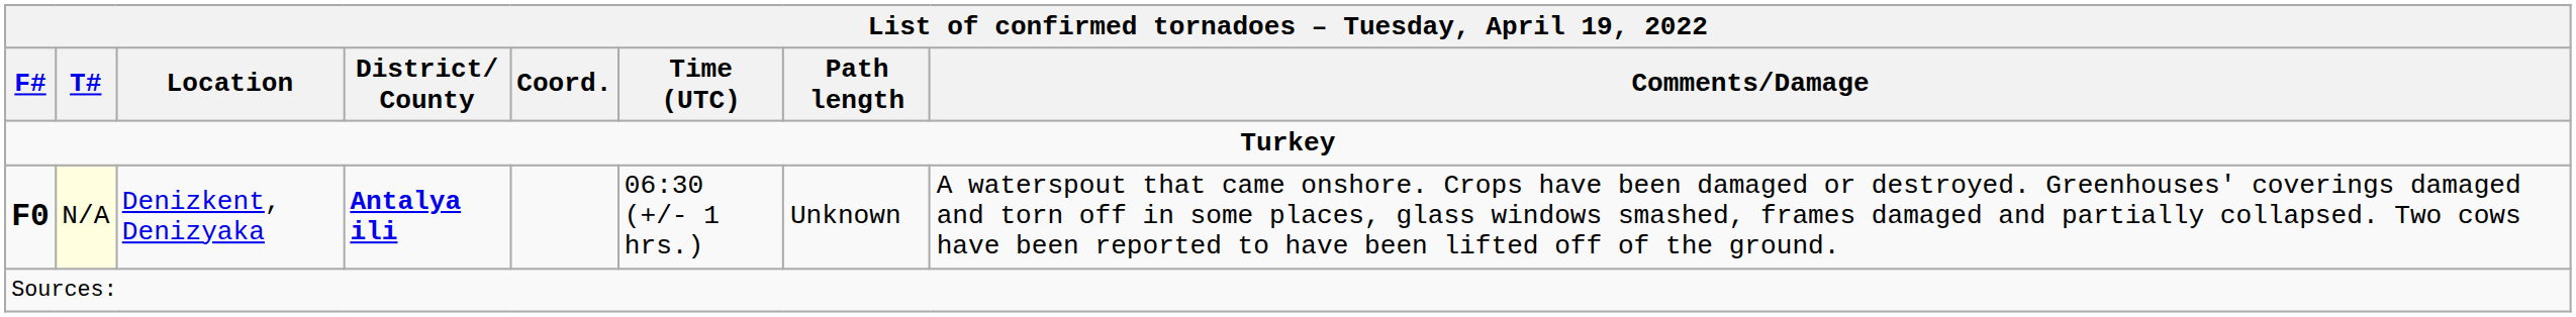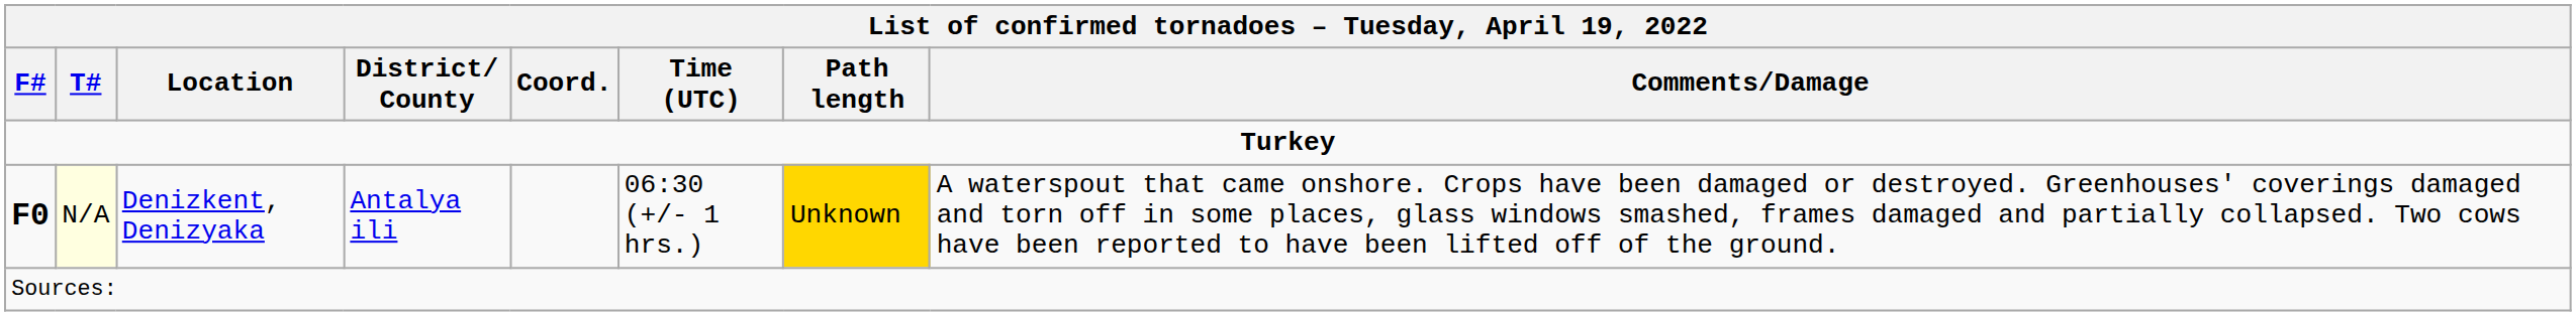F0 | District/ County: bold -> normal
F0 | Path length: no background -> gold background
